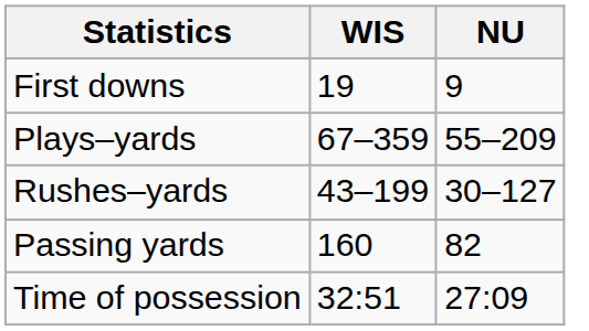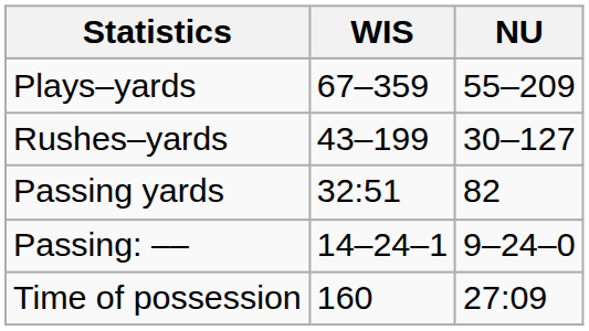- row: First downs | 19 | 9
Passing yards | WIS: 160 -> 32:51
+ row: Passing: –– | 14–24–1 | 9–24–0
Time of possession | WIS: 32:51 -> 160
